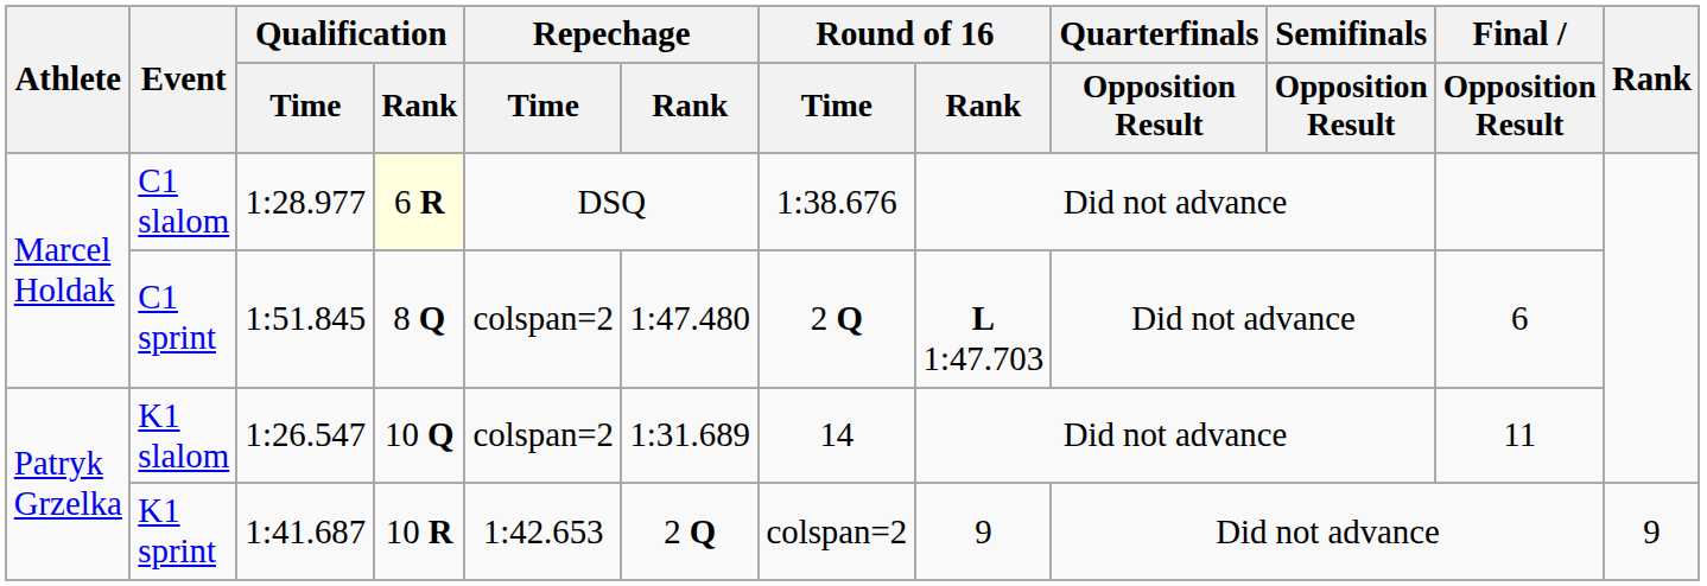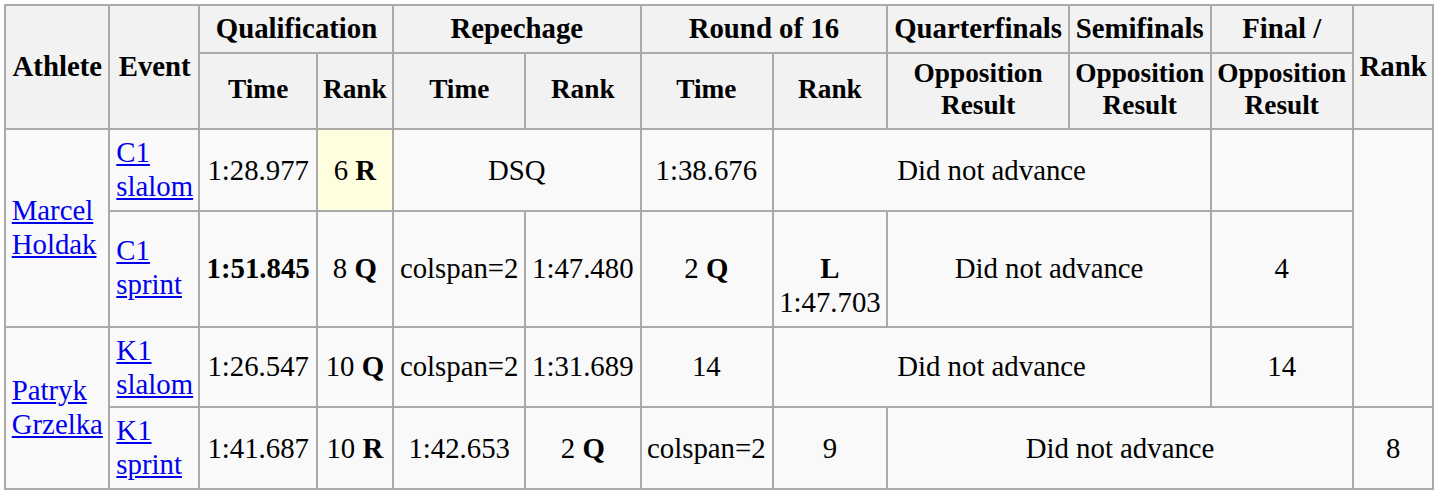C1 sprint | Qualification / Time: normal -> bold
C1 sprint | Final / Opposition Result: 6 -> 4
K1 slalom | Final / Opposition Result: 11 -> 14
K1 sprint | Rank: 9 -> 8
